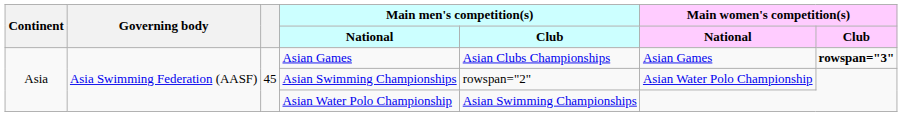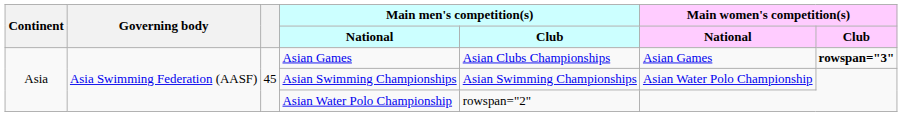row 4 | Main men's competition(s) / Club: rowspan="2" -> Asian Swimming Championships
row 5 | Main men's competition(s) / Club: Asian Swimming Championships -> rowspan="2"
